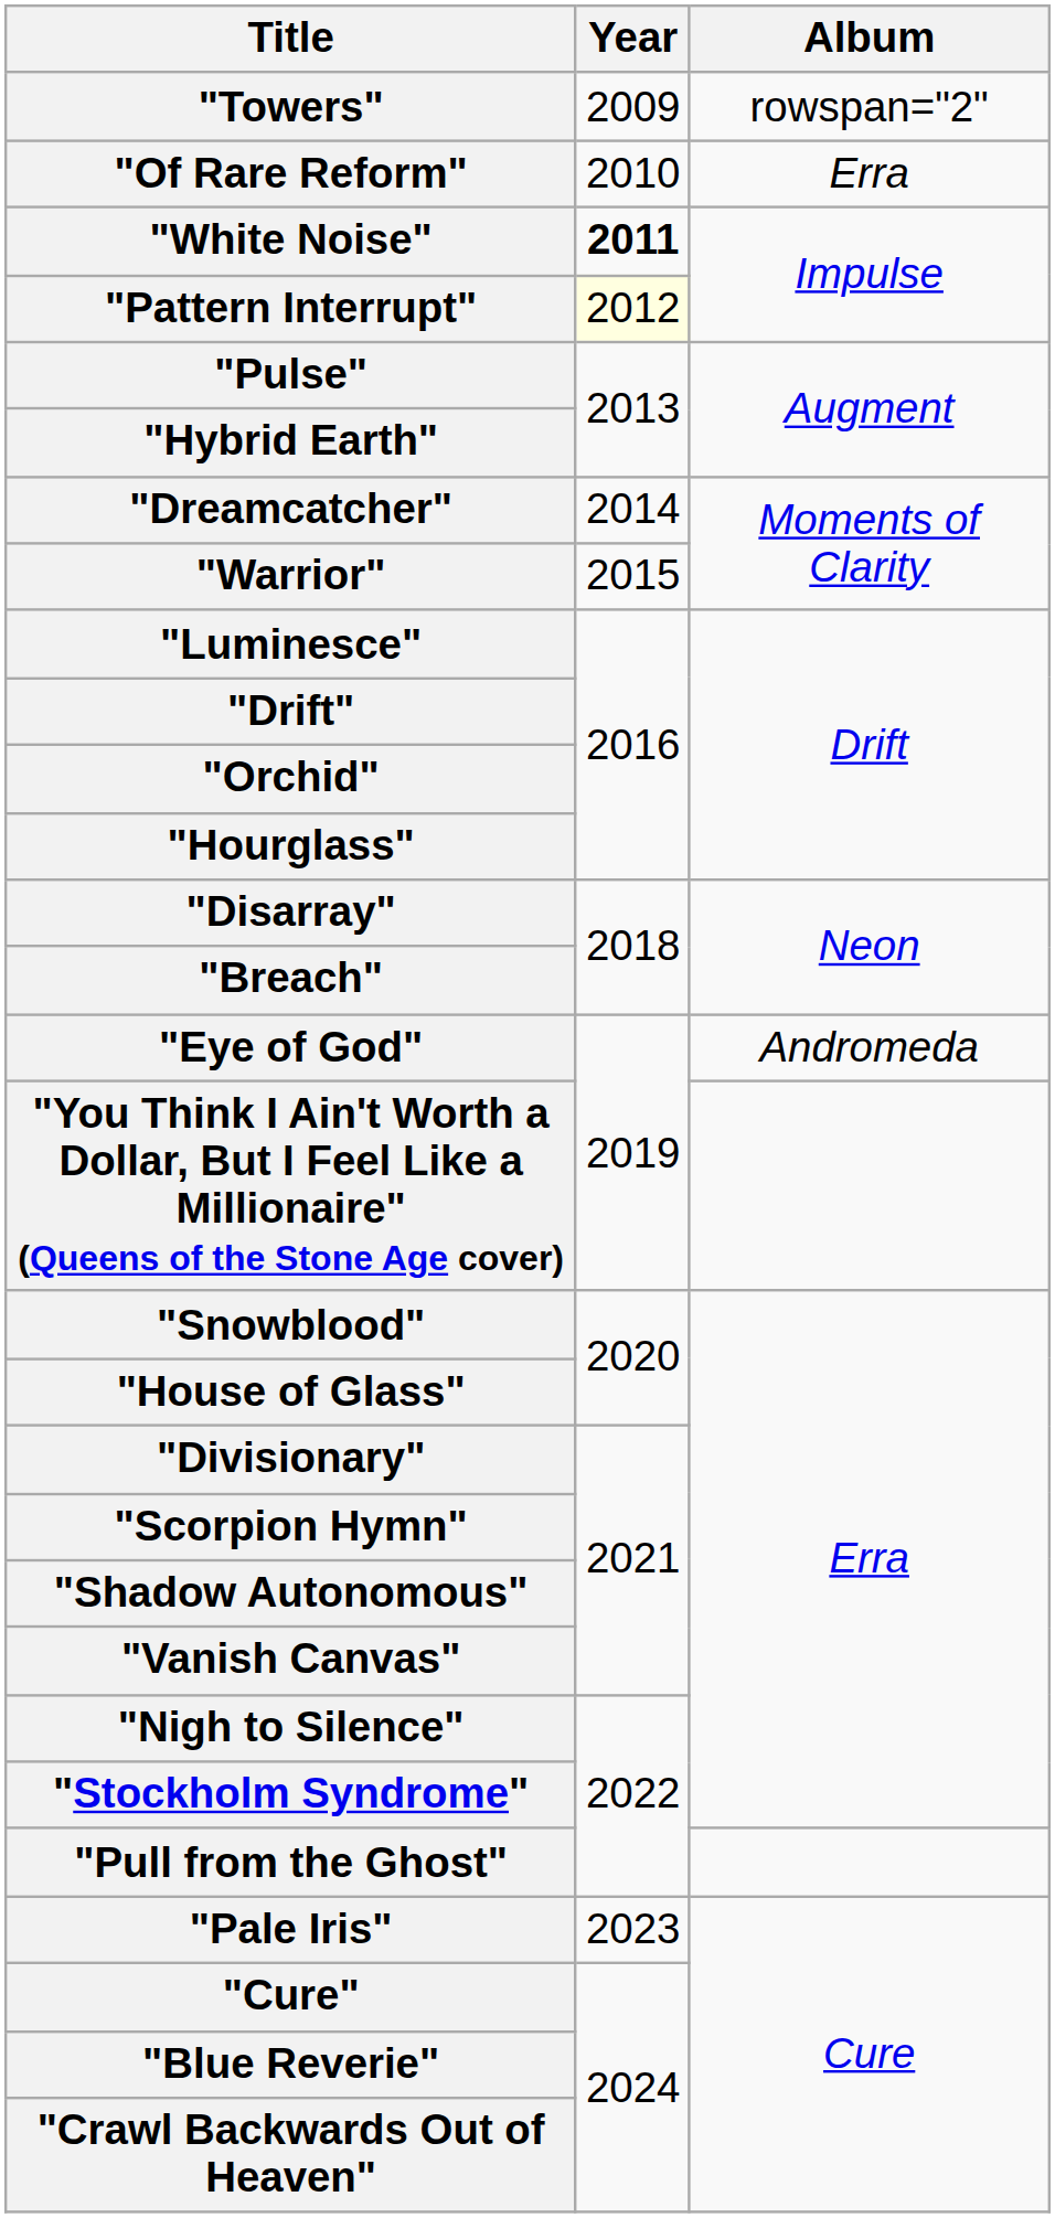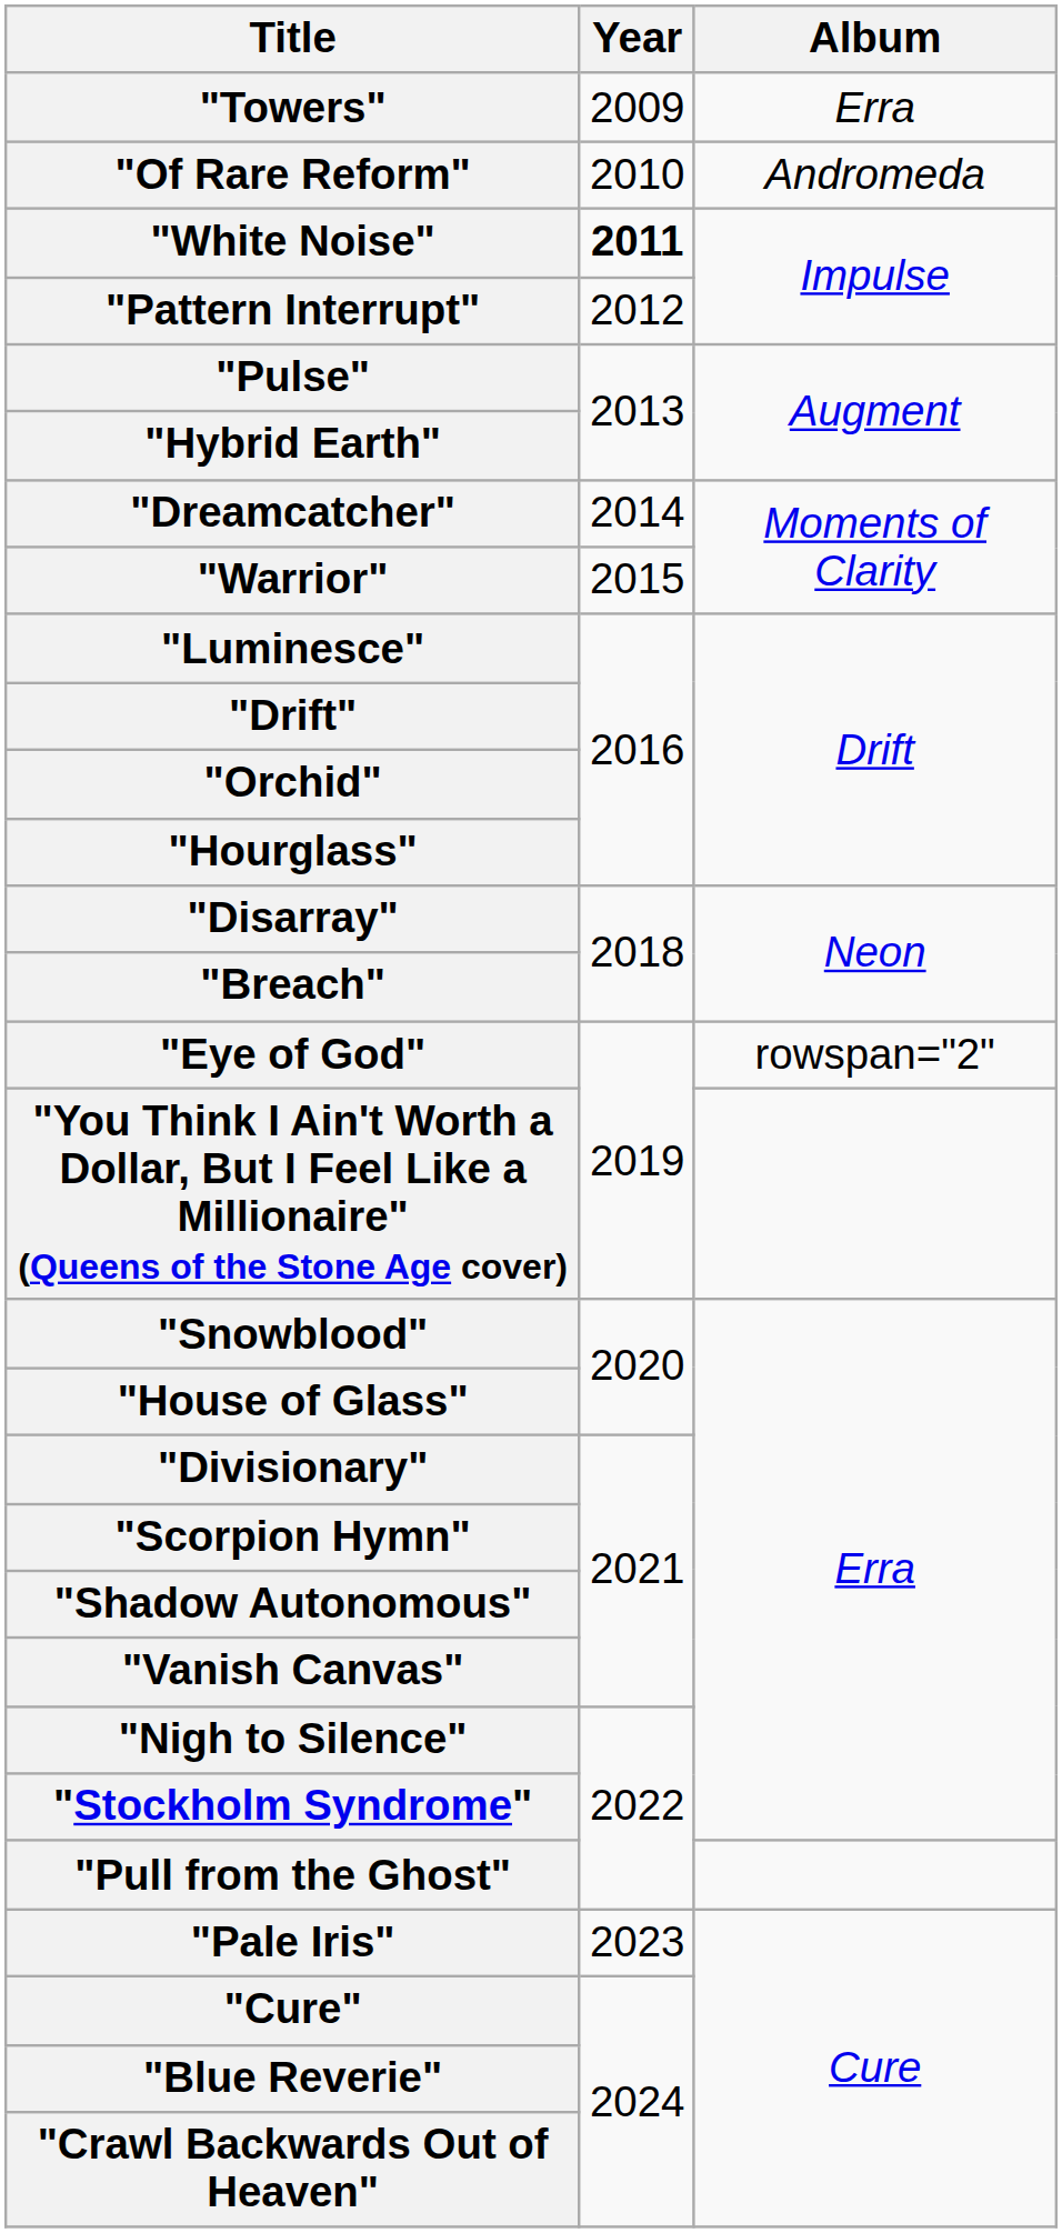"Towers" | Album: rowspan="2" -> Erra
"Of Rare Reform" | Album: Erra -> Andromeda
"Pattern Interrupt" | Year: lightyellow background -> no background
"Eye of God" | Album: Andromeda -> rowspan="2"
